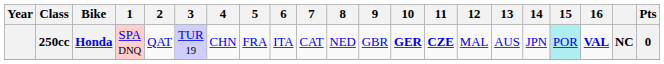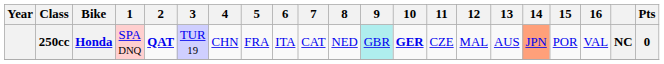250cc | 2: normal -> bold
250cc | 9: no background -> paleturquoise background
250cc | 11: bold -> normal
250cc | 14: no background -> lightsalmon background
250cc | 15: paleturquoise background -> no background
250cc | 16: bold -> normal
